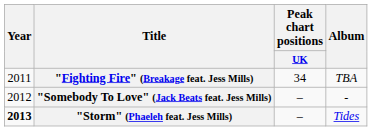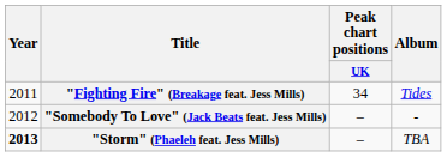"Fighting Fire" (Breakage feat. Jess Mills) | Album: TBA -> Tides
"Storm" (Phaeleh feat. Jess Mills) | Album: Tides -> TBA
